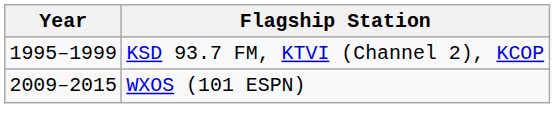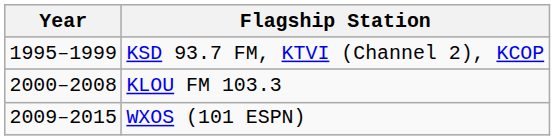+ row: 2000–2008 | KLOU FM 103.3
